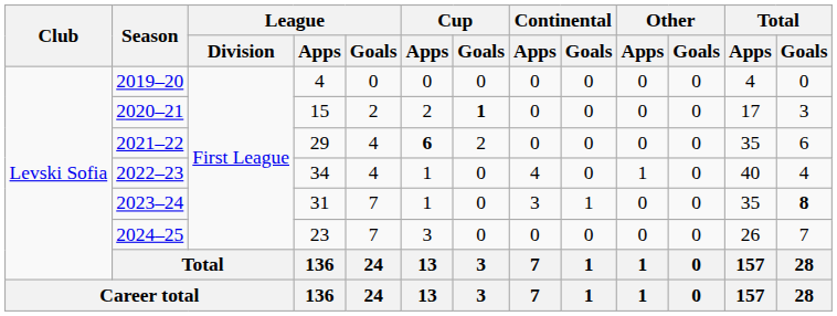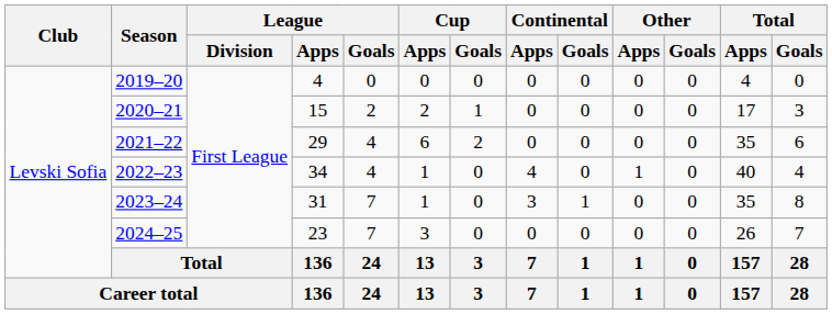2020–21 | Cup / Goals: bold -> normal
2021–22 | Cup / Apps: bold -> normal
2023–24 | Total / Goals: bold -> normal
